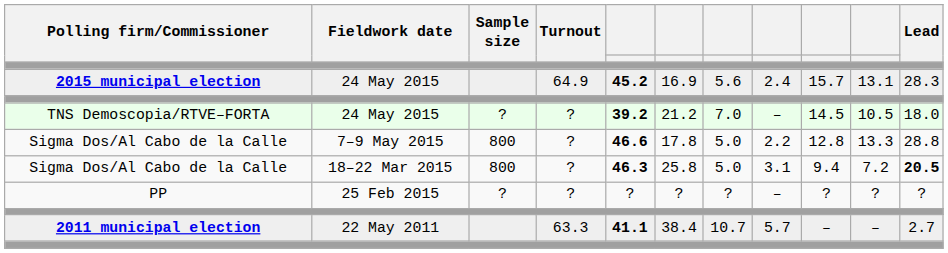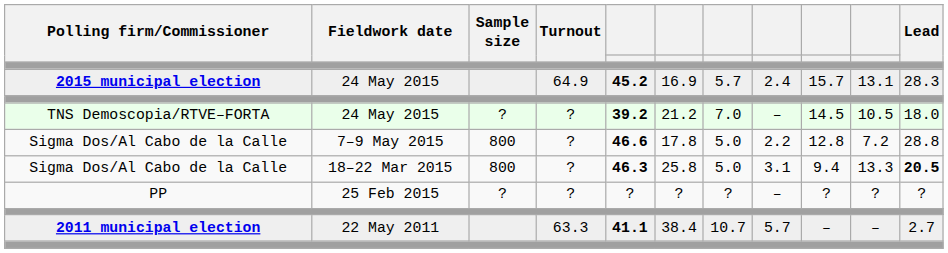2015 municipal election | column 7: 5.6 -> 5.7
Sigma Dos/Al Cabo de la Calle / 7–9 May 2015 | column 10: 13.3 -> 7.2
Sigma Dos/Al Cabo de la Calle / 18–22 Mar 2015 | column 10: 7.2 -> 13.3
